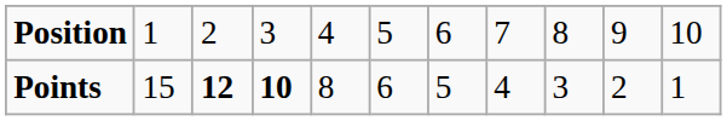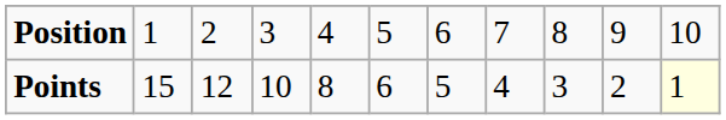Points | column 3: bold -> normal
Points | column 4: bold -> normal
Points | column 11: no background -> lightyellow background
